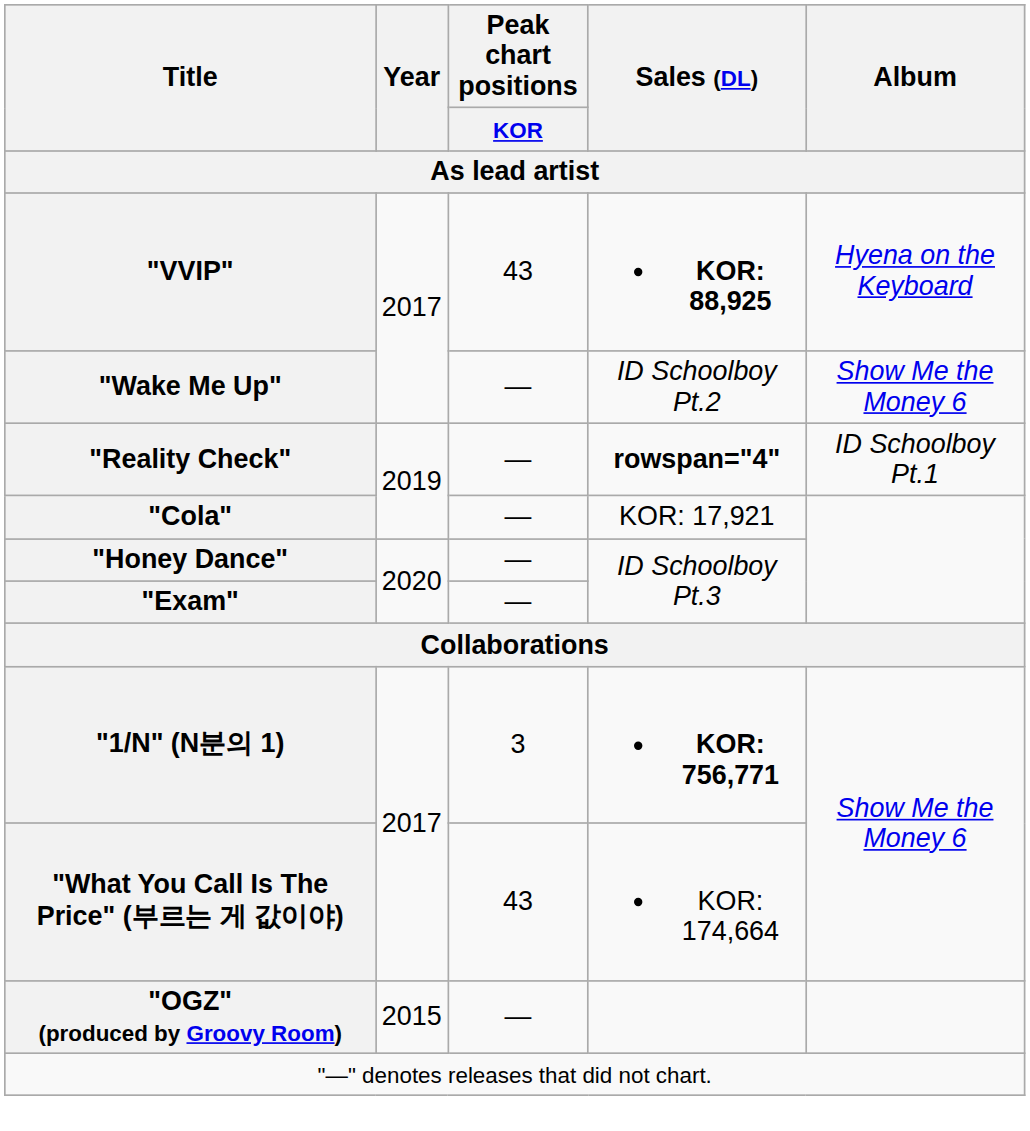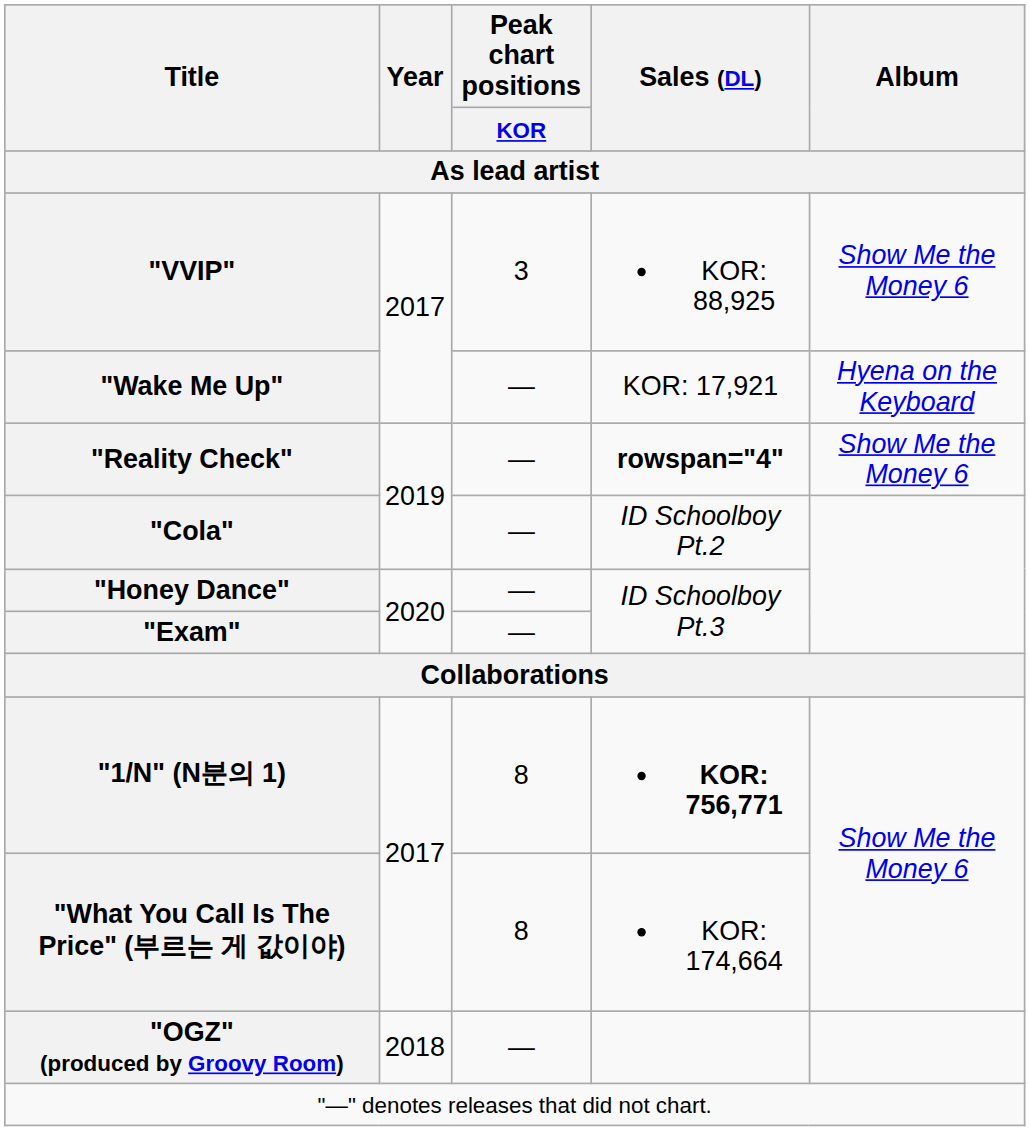"VVIP" | Peak chart positions / KOR: 43 -> 3
"VVIP" | Sales (DL): bold -> normal
"VVIP" | Album: Hyena on the Keyboard -> Show Me the Money 6
"Wake Me Up" | Sales (DL): ID Schoolboy Pt.2 -> KOR: 17,921
"Wake Me Up" | Album: Show Me the Money 6 -> Hyena on the Keyboard
"Reality Check" | Album: ID Schoolboy Pt.1 -> Show Me the Money 6
"Cola" | Sales (DL): KOR: 17,921 -> ID Schoolboy Pt.2
"1/N" (N분의 1) | Peak chart positions / KOR: 3 -> 8
"What You Call Is The Price" (부르는 게 값이야) | Peak chart positions / KOR: 43 -> 8
"OGZ" (produced by Groovy Room) | Year: 2015 -> 2018
